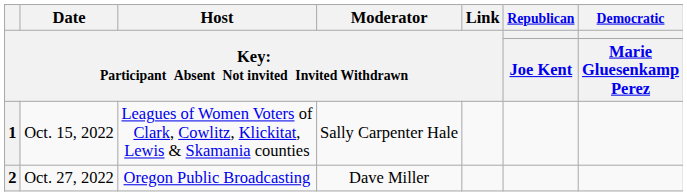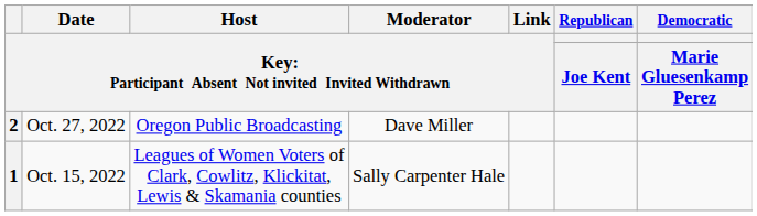rows swapped: 1 <-> 2
